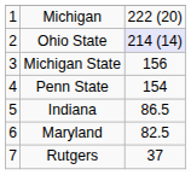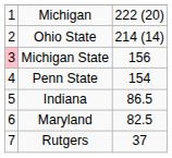Ohio State | column 3: lavender background -> no background
Michigan State | column 1: no background -> pink background
